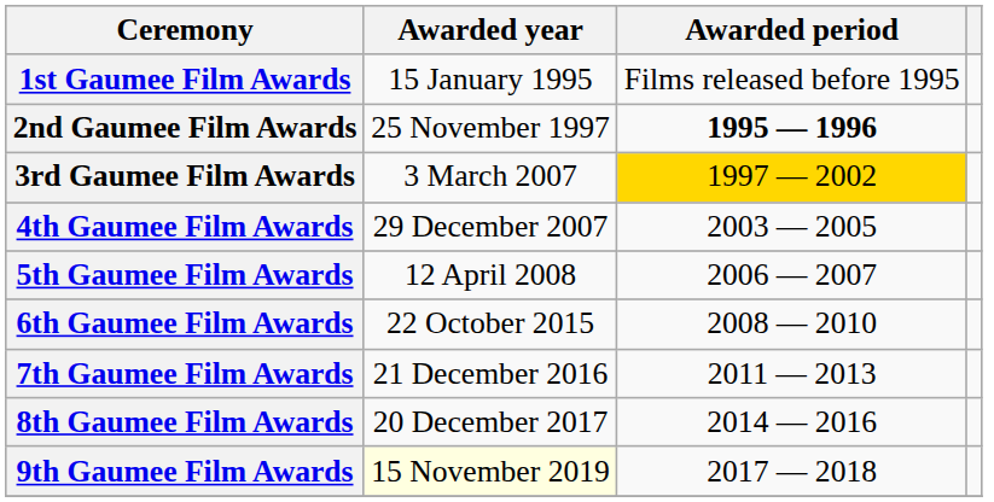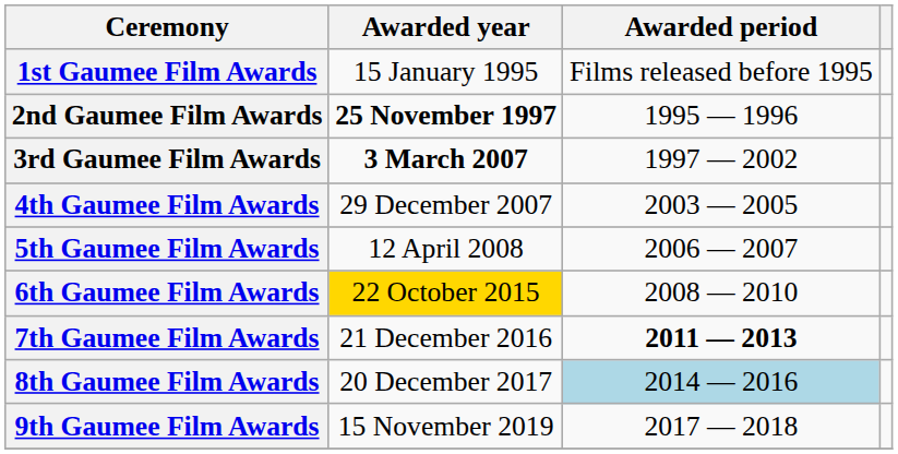2nd Gaumee Film Awards | Awarded year: normal -> bold
2nd Gaumee Film Awards | Awarded period: bold -> normal
3rd Gaumee Film Awards | Awarded year: normal -> bold
3rd Gaumee Film Awards | Awarded period: gold background -> no background
6th Gaumee Film Awards | Awarded year: no background -> gold background
7th Gaumee Film Awards | Awarded period: normal -> bold
8th Gaumee Film Awards | Awarded period: no background -> lightblue background
9th Gaumee Film Awards | Awarded year: lightyellow background -> no background
